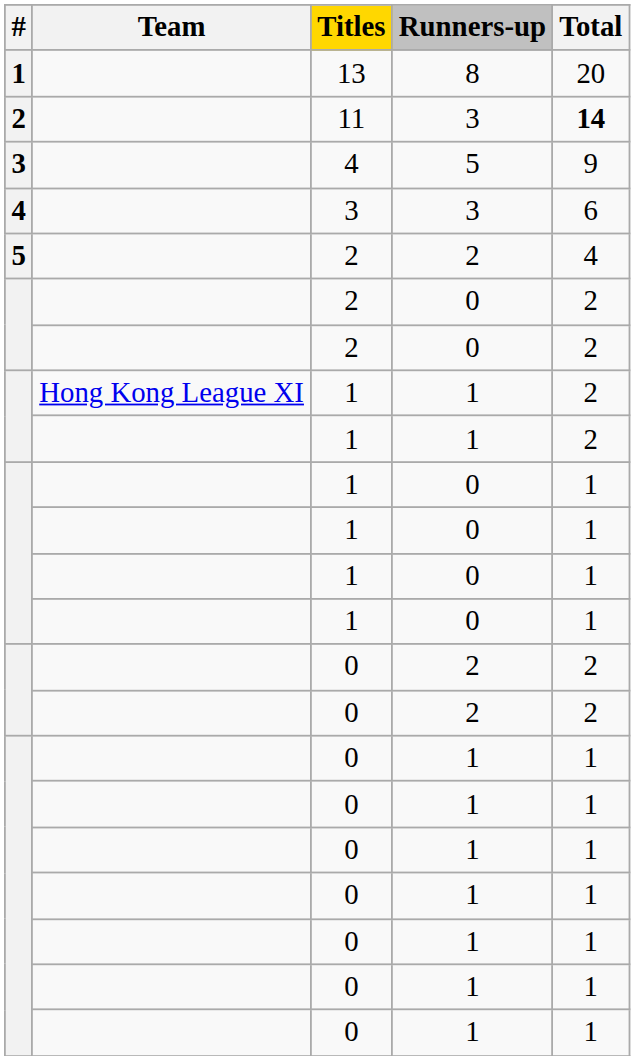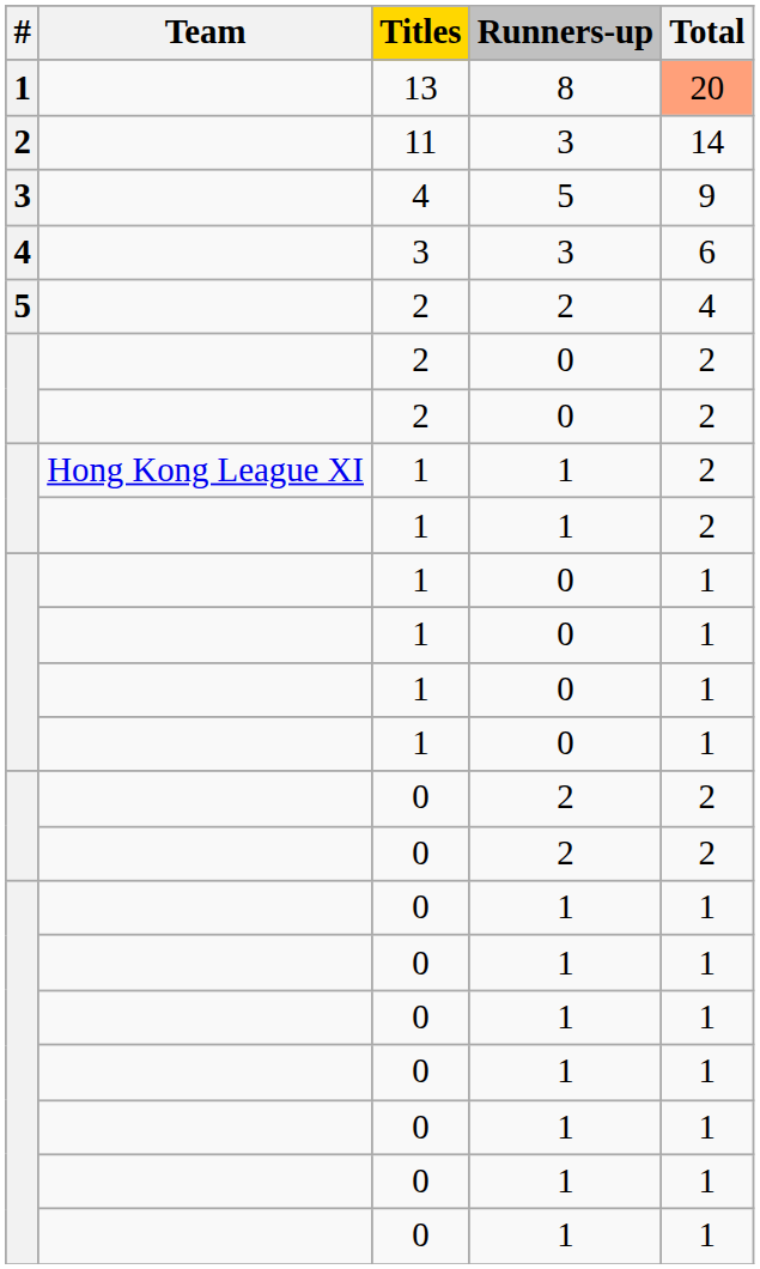13 | Total: no background -> lightsalmon background
11 | Total: bold -> normal
